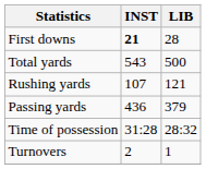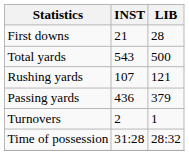First downs | INST: bold -> normal
rows swapped: Turnovers <-> Time of possession
